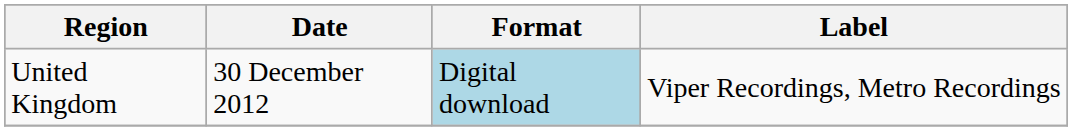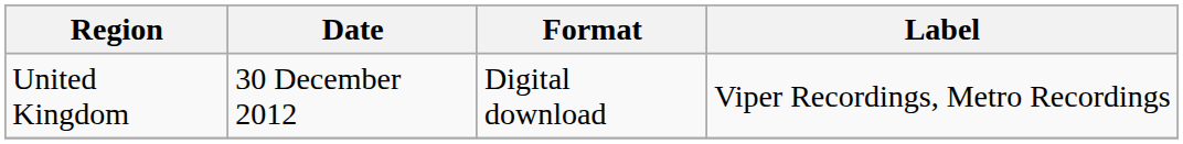United Kingdom | Format: lightblue background -> no background
